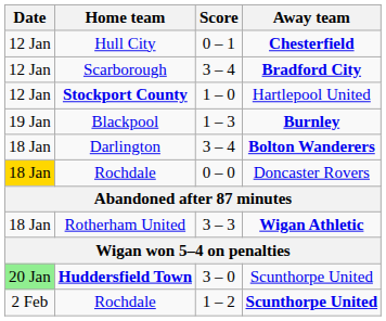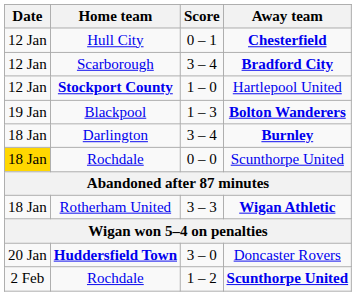Blackpool | Away team: Burnley -> Bolton Wanderers
Darlington | Away team: Bolton Wanderers -> Burnley
Rochdale / 0 – 0 | Away team: Doncaster Rovers -> Scunthorpe United
Huddersfield Town | Date: lightgreen background -> no background
Huddersfield Town | Away team: Scunthorpe United -> Doncaster Rovers
